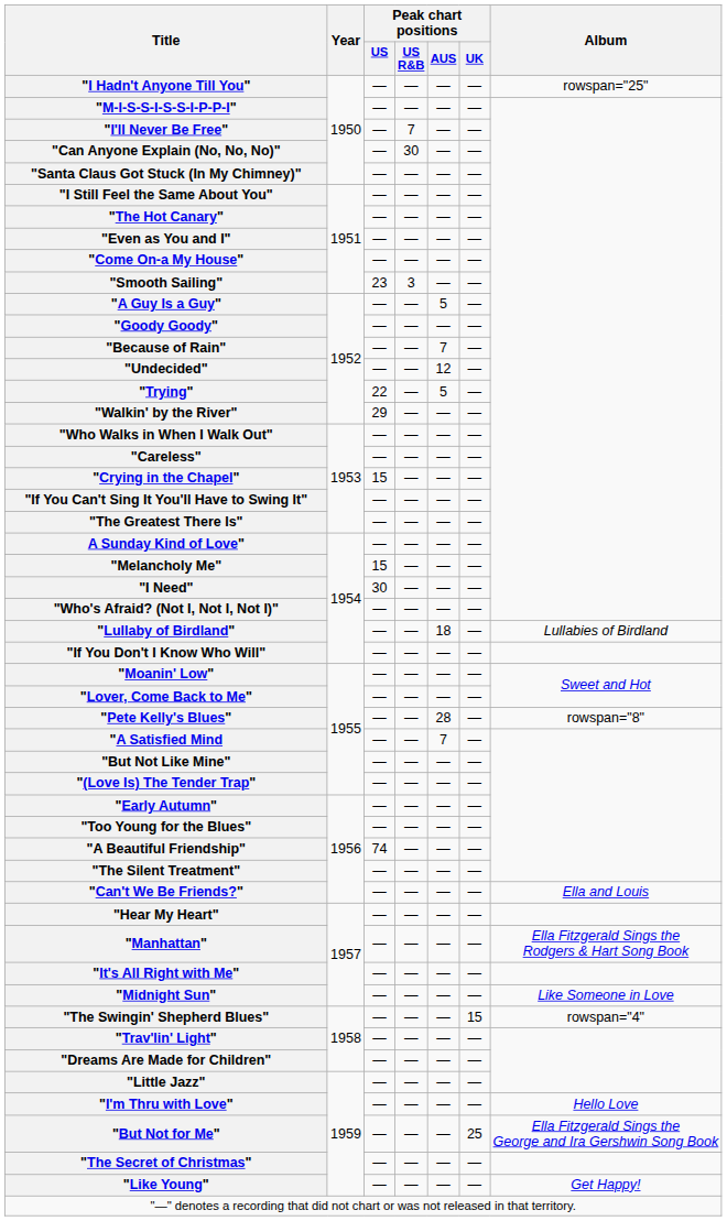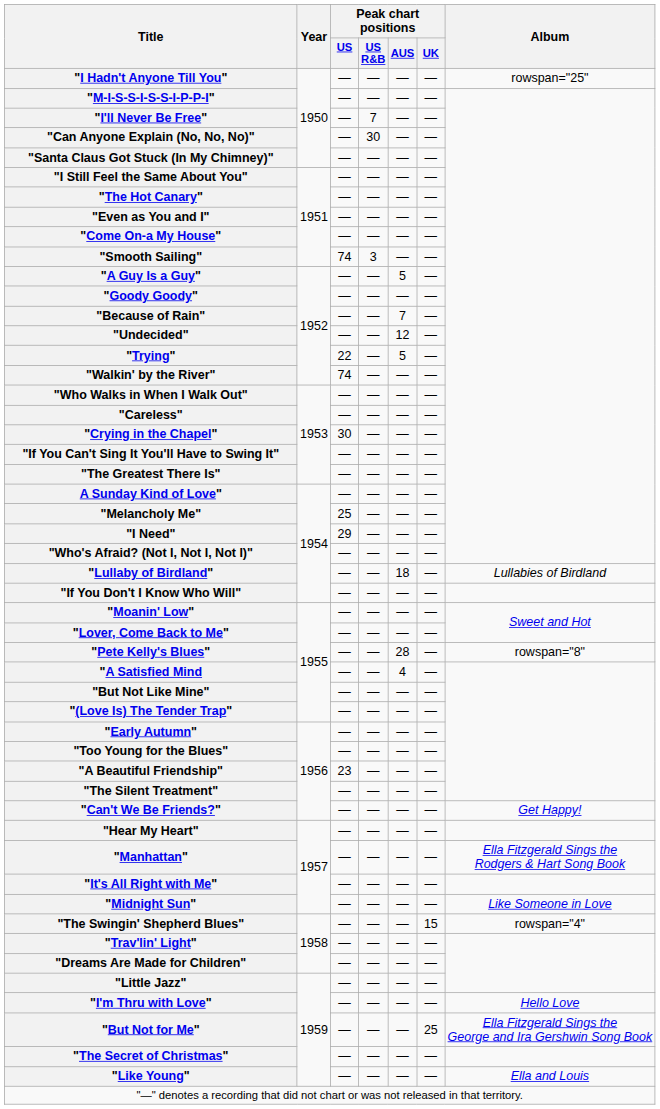"Smooth Sailing" | Peak chart positions / US: 23 -> 74
"Walkin' by the River" | Peak chart positions / US: 29 -> 74
"Crying in the Chapel" | Peak chart positions / US: 15 -> 30
"Melancholy Me" | Peak chart positions / US: 15 -> 25
"I Need" | Peak chart positions / US: 30 -> 29
"A Satisfied Mind | Peak chart positions / AUS: 7 -> 4
"A Beautiful Friendship" | Peak chart positions / US: 74 -> 23
"Can't We Be Friends?" | Album: Ella and Louis -> Get Happy!
"Like Young" | Album: Get Happy! -> Ella and Louis
